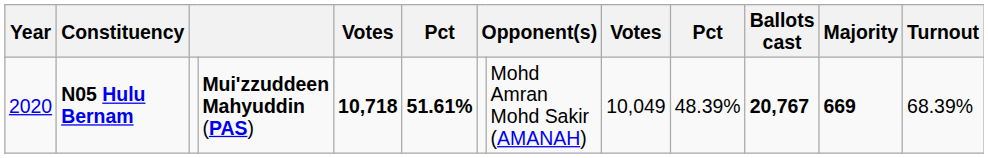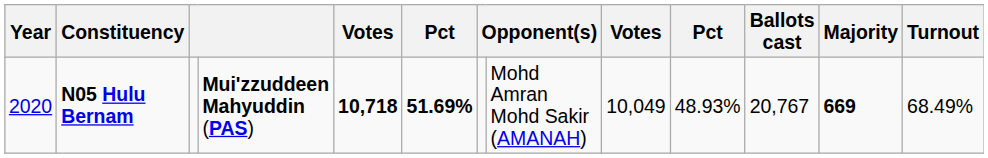N05 Hulu Bernam | column 6: 51.61% -> 51.69%
N05 Hulu Bernam | column 10: 48.39% -> 48.93%
N05 Hulu Bernam | Ballots cast: bold -> normal
N05 Hulu Bernam | Turnout: 68.39% -> 68.49%
